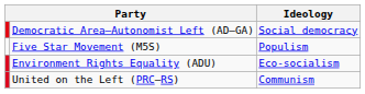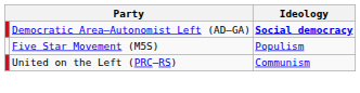Democratic Area–Autonomist Left (AD–GA) | Ideology: normal -> bold
- row: Environment Rights Equality (ADU) | Eco-socialism
